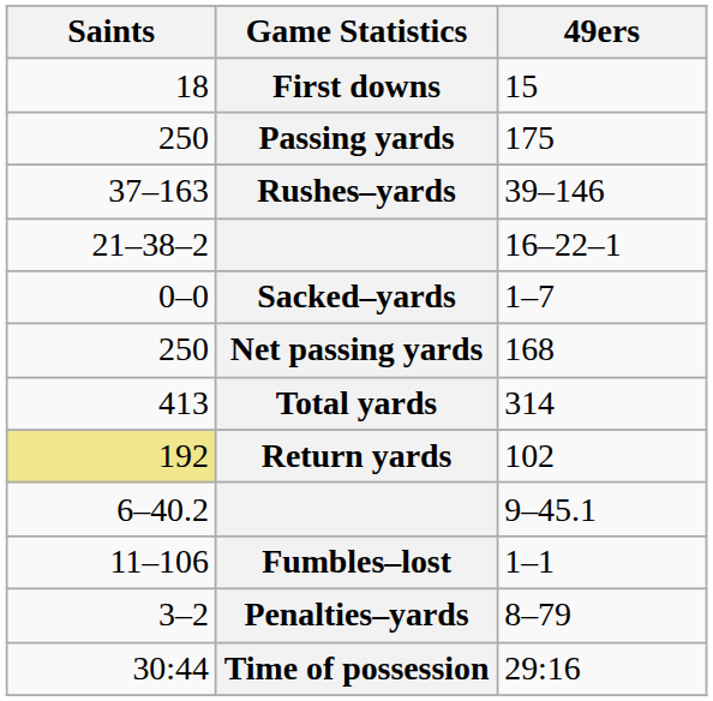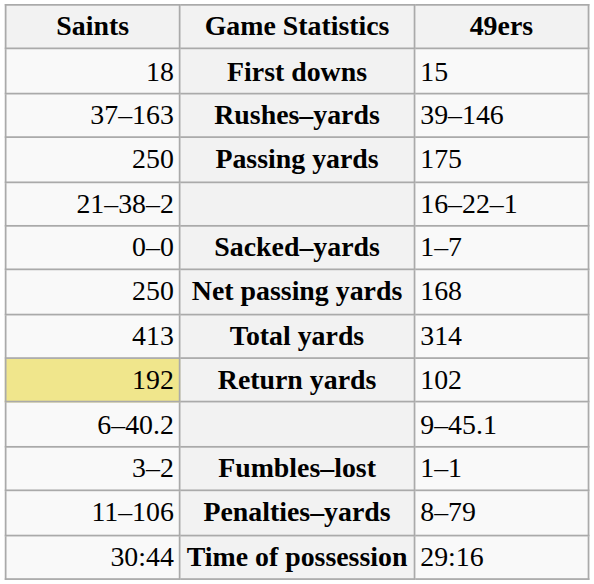rows swapped: Rushes–yards <-> Passing yards
Fumbles–lost | Saints: 11–106 -> 3–2
Penalties–yards | Saints: 3–2 -> 11–106
